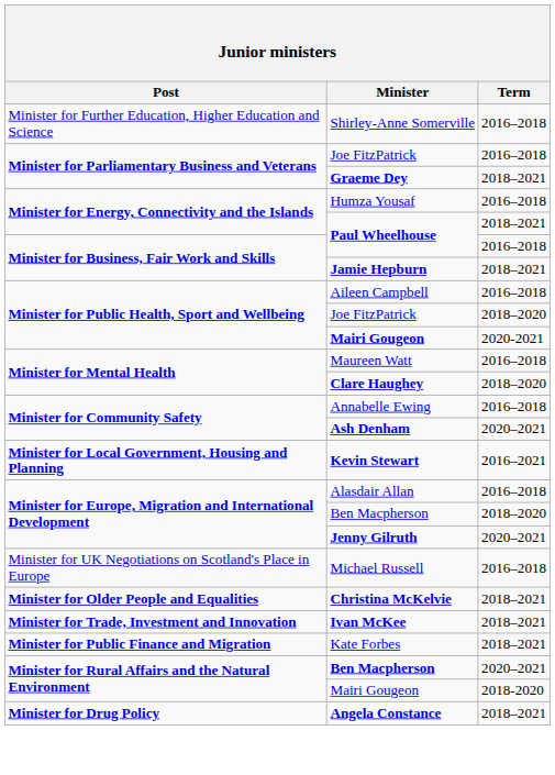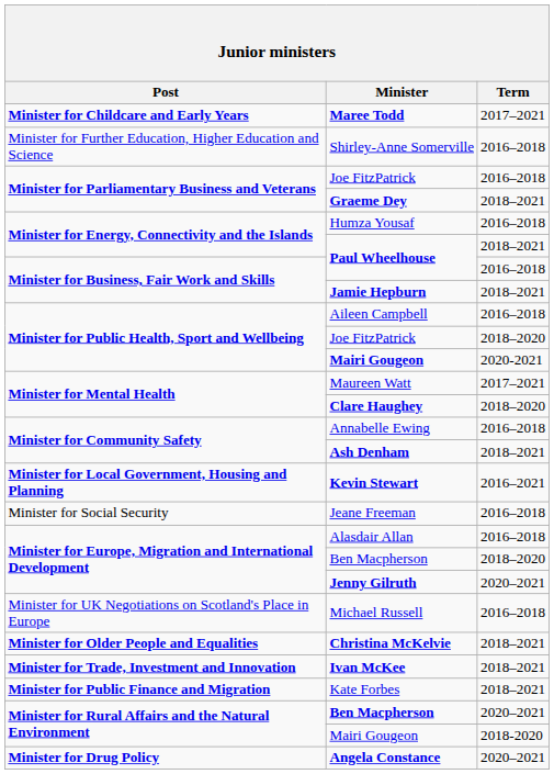+ row: Minister for Childcare and Early Years | Maree Todd | 2017–2021
Maureen Watt | Term: 2016–2018 -> 2017–2021
Ash Denham | Term: 2020–2021 -> 2018–2021
+ row: Minister for Social Security | Jeane Freeman | 2016–2018
Angela Constance | Term: 2018–2021 -> 2020–2021
